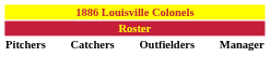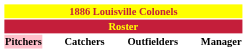Pitchers | column 1: no background -> pink background
